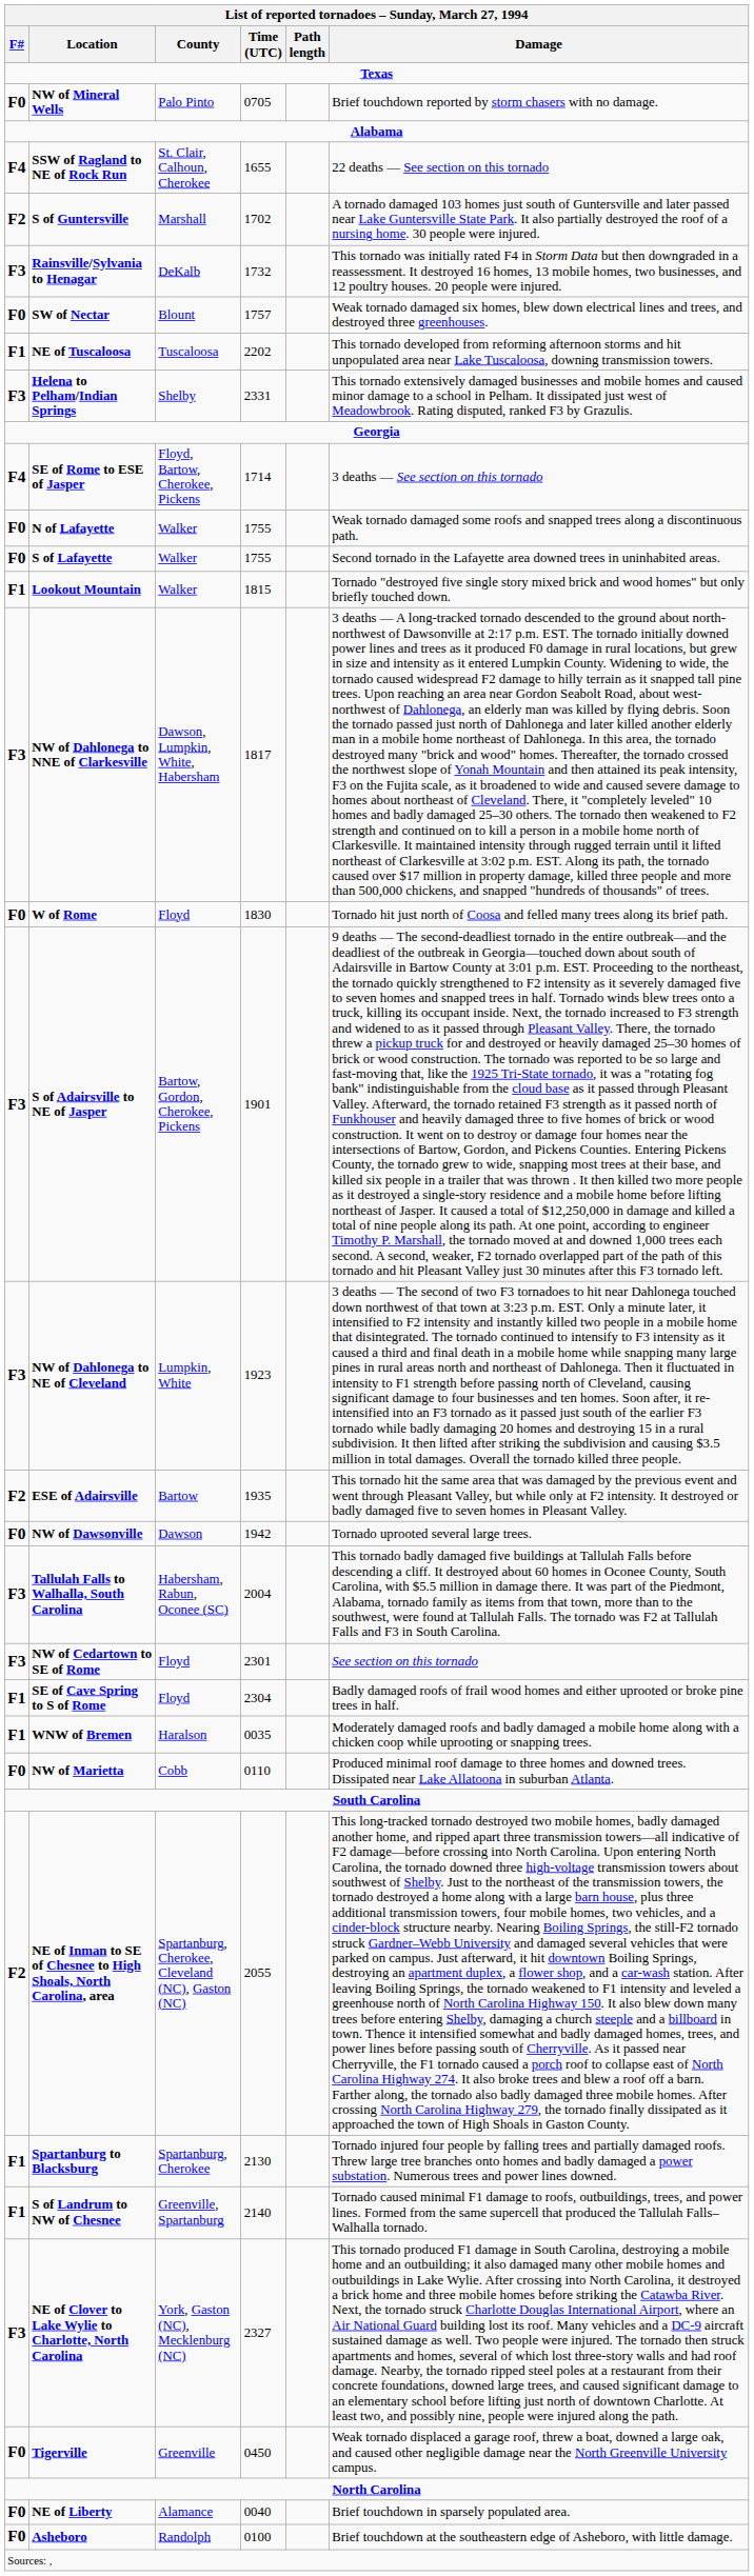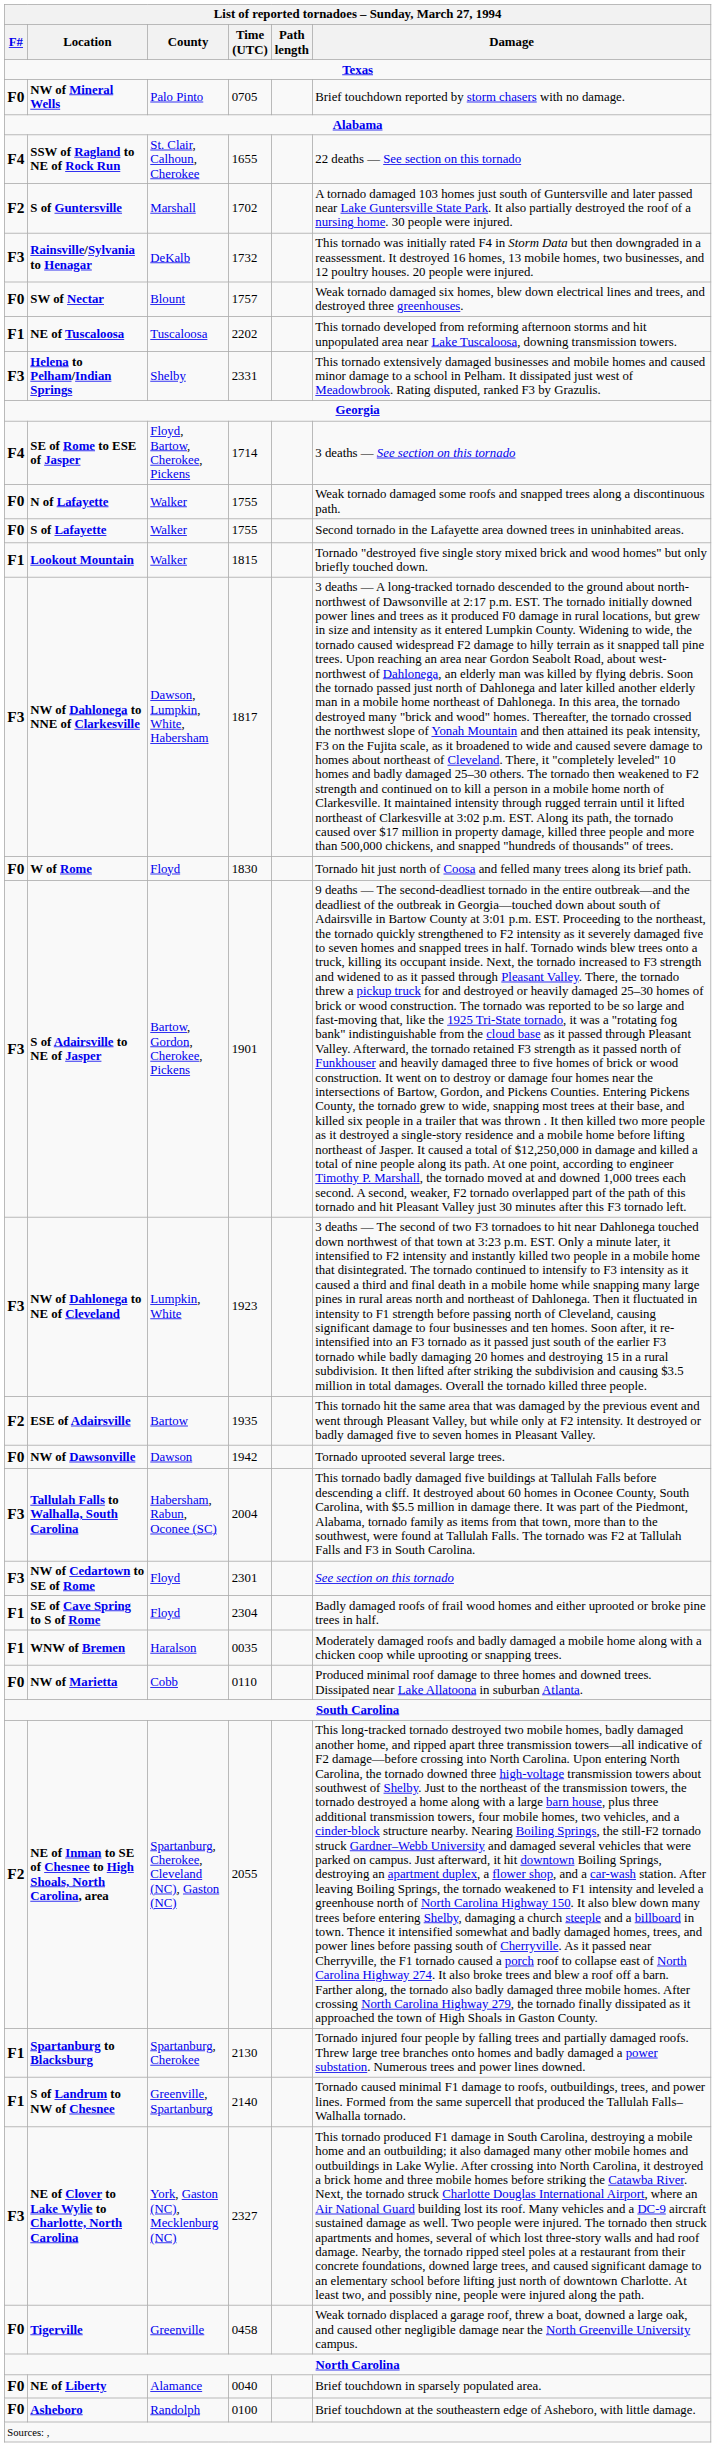Tigerville | column 4: 0450 -> 0458
